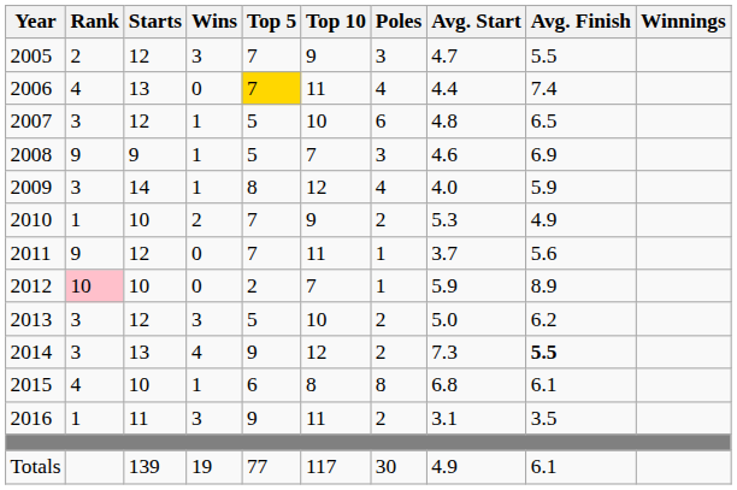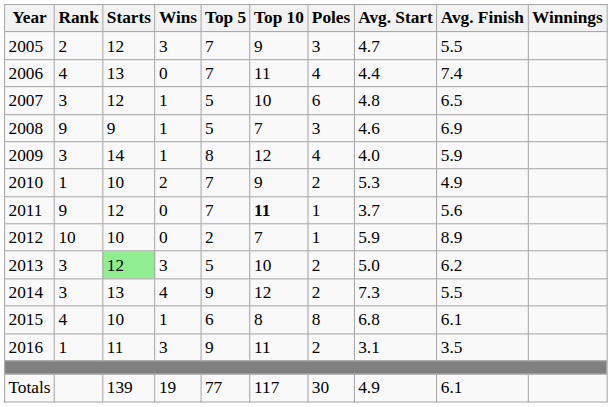2006 | Top 5: gold background -> no background
2011 | Top 10: normal -> bold
2012 | Rank: pink background -> no background
2013 | Starts: no background -> lightgreen background
2014 | Avg. Finish: bold -> normal
